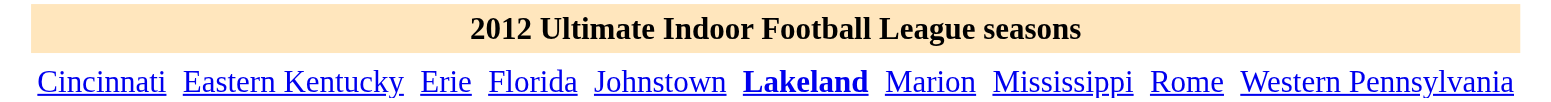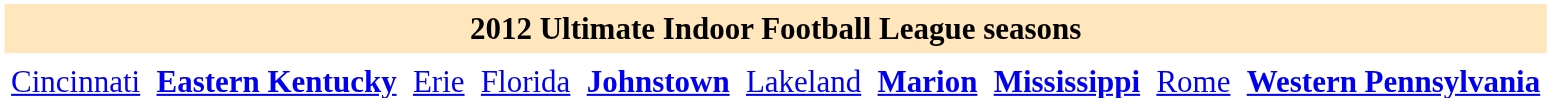Cincinnati | column 2: normal -> bold
Cincinnati | column 5: normal -> bold
Cincinnati | column 6: bold -> normal
Cincinnati | column 7: normal -> bold
Cincinnati | column 8: normal -> bold
Cincinnati | column 10: normal -> bold
